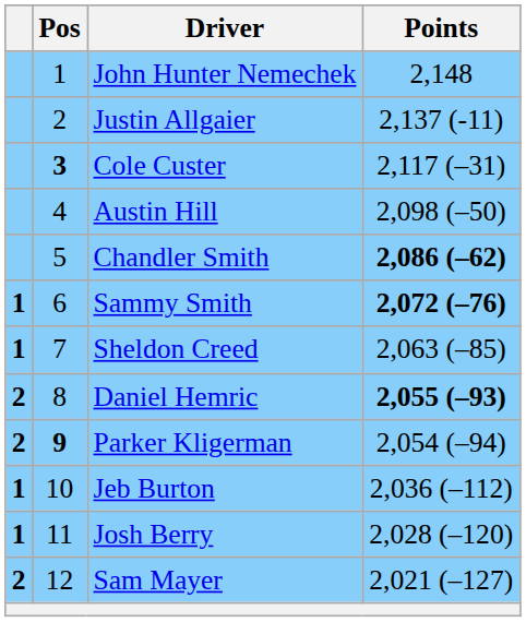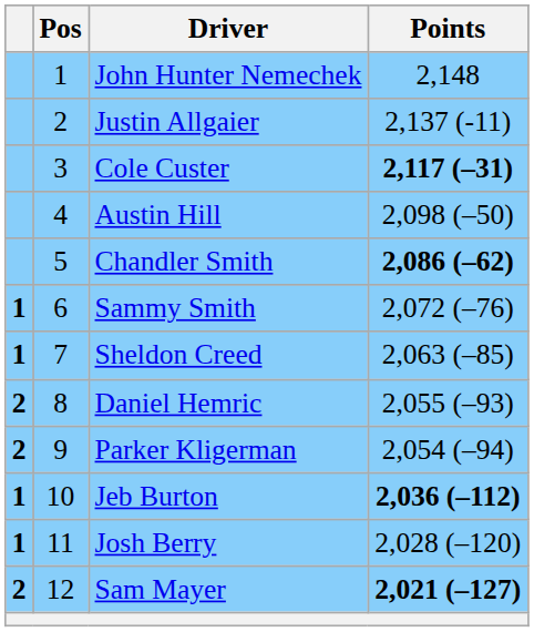Cole Custer | Pos: bold -> normal
Cole Custer | Points: normal -> bold
Sammy Smith | Points: bold -> normal
Daniel Hemric | Points: bold -> normal
Parker Kligerman | Pos: bold -> normal
Jeb Burton | Points: normal -> bold
Sam Mayer | Points: normal -> bold
